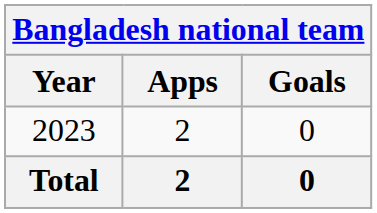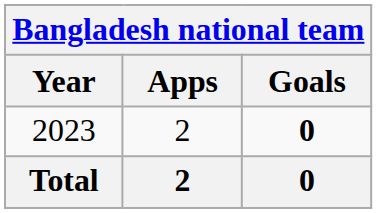2023 | Goals: normal -> bold
